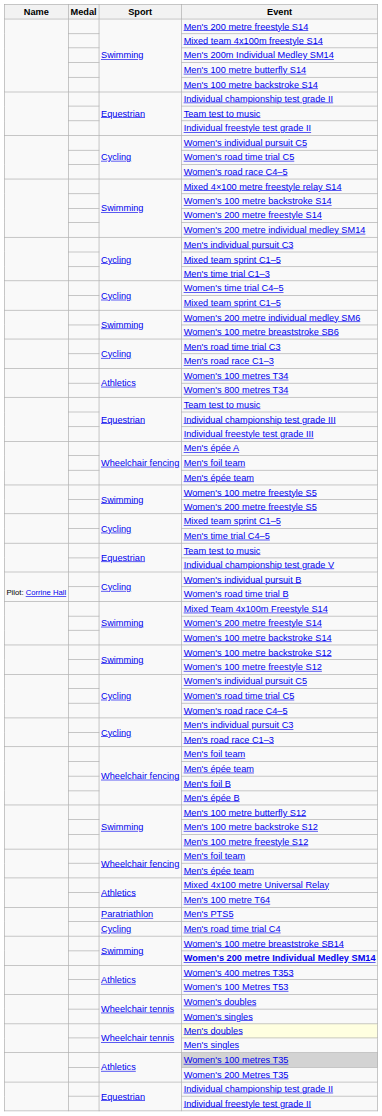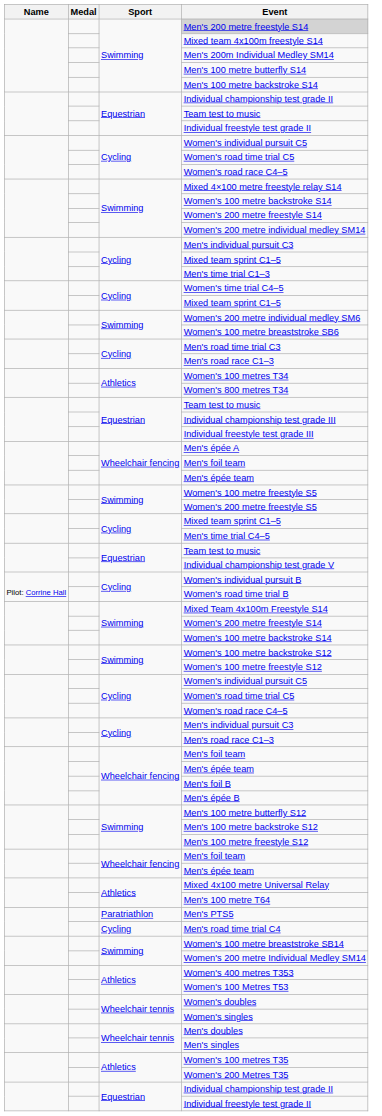Men's 200 metre freestyle S14 | Event: no background -> lightgrey background
Women's 200 metre Individual Medley SM14 | Event: bold -> normal
Men's doubles | Event: lightyellow background -> no background
Women's 100 metres T35 | Event: lightgrey background -> no background
